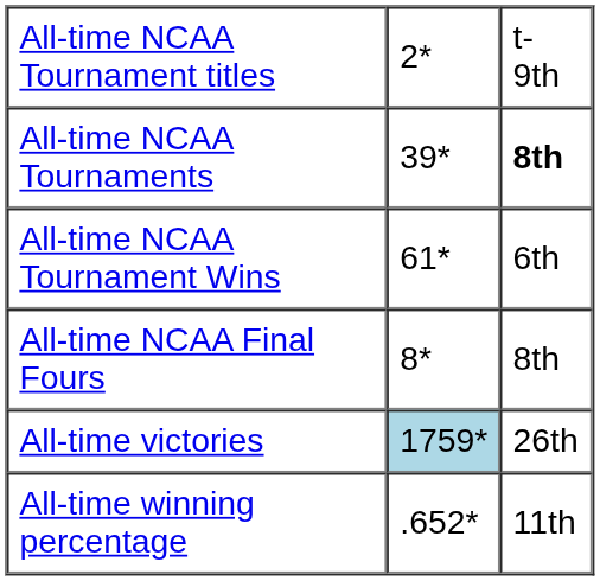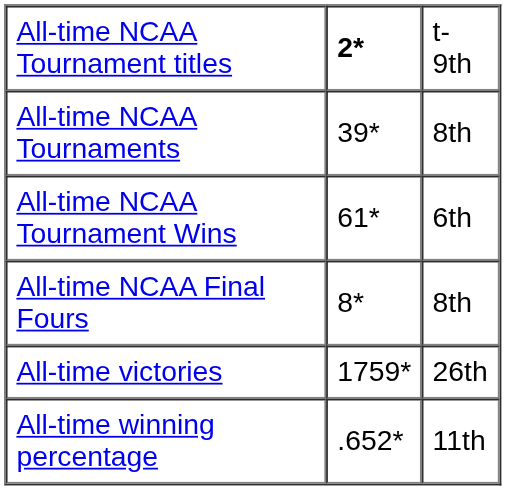row 1 | column 2: normal -> bold
row 2 | column 3: bold -> normal
row 5 | column 2: lightblue background -> no background
